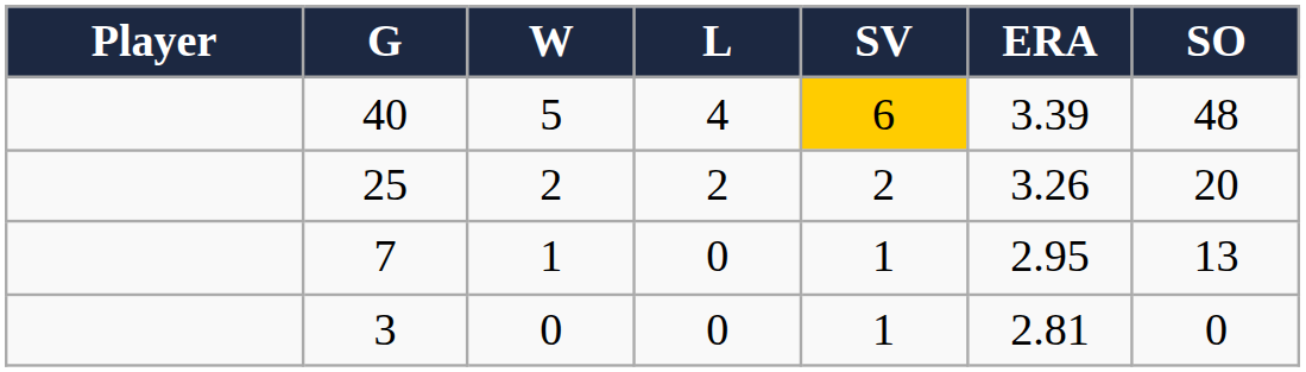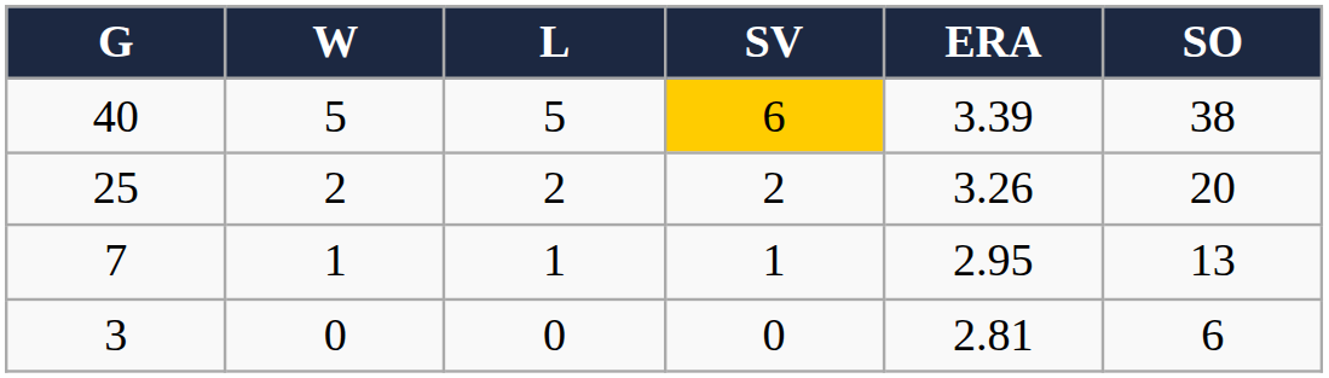- column: Player
40 | L: 4 -> 5
40 | SO: 48 -> 38
7 | L: 0 -> 1
3 | SV: 1 -> 0
3 | SO: 0 -> 6
